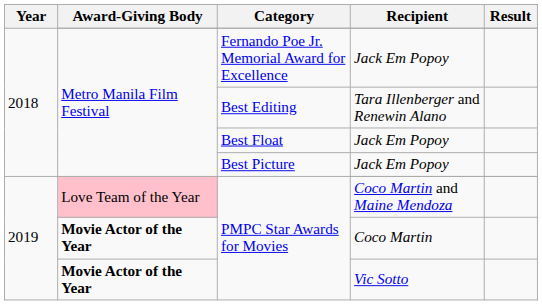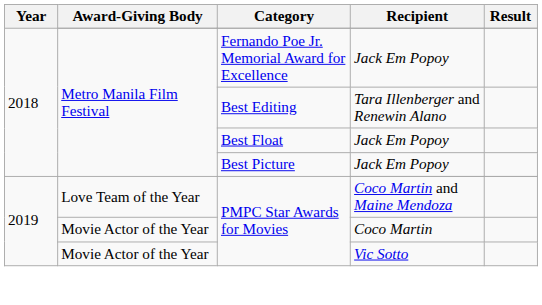PMPC Star Awards for Movies / Coco Martin and Maine Mendoza | Award-Giving Body: pink background -> no background
PMPC Star Awards for Movies / Coco Martin | Award-Giving Body: bold -> normal
PMPC Star Awards for Movies / Vic Sotto | Award-Giving Body: bold -> normal
